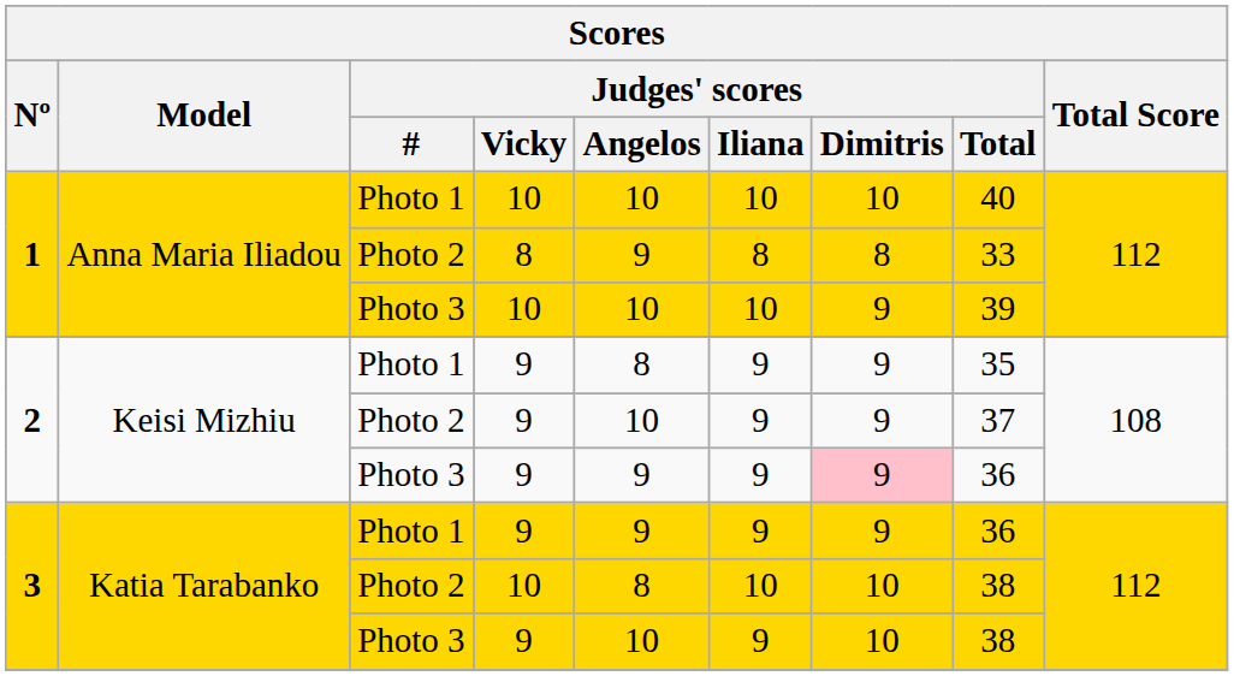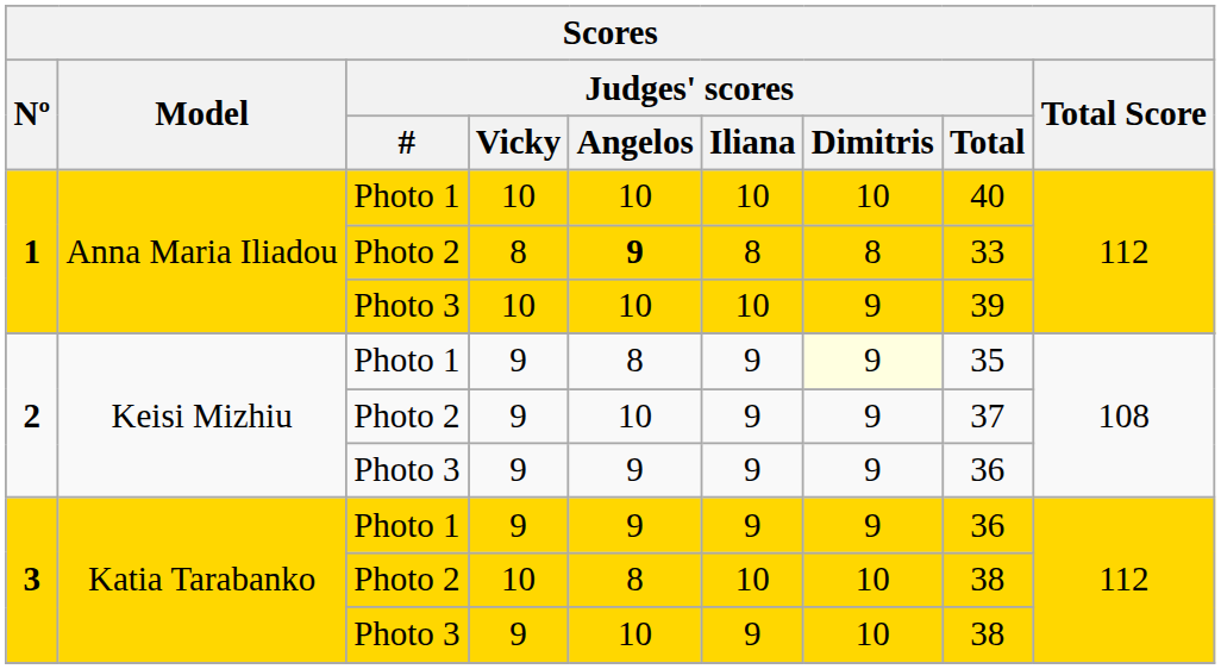1 / Photo 2 | Judges' scores / Angelos: normal -> bold
2 / Photo 1 | Judges' scores / Dimitris: no background -> lightyellow background
2 / Photo 3 | Judges' scores / Dimitris: pink background -> no background
